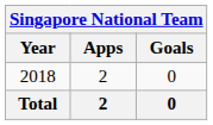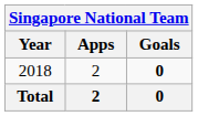2018 | Goals: normal -> bold
